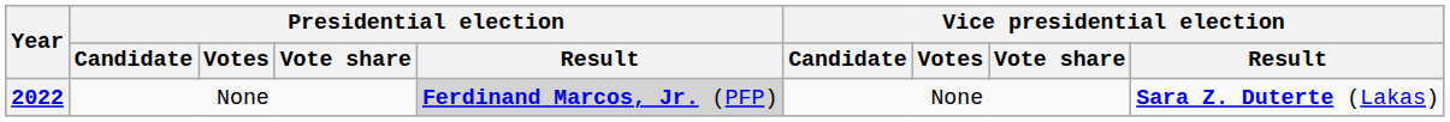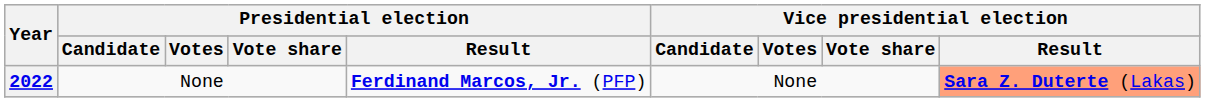2022 | Presidential election / Result: lightgrey background -> no background
2022 | Vice presidential election / Result: no background -> lightsalmon background
